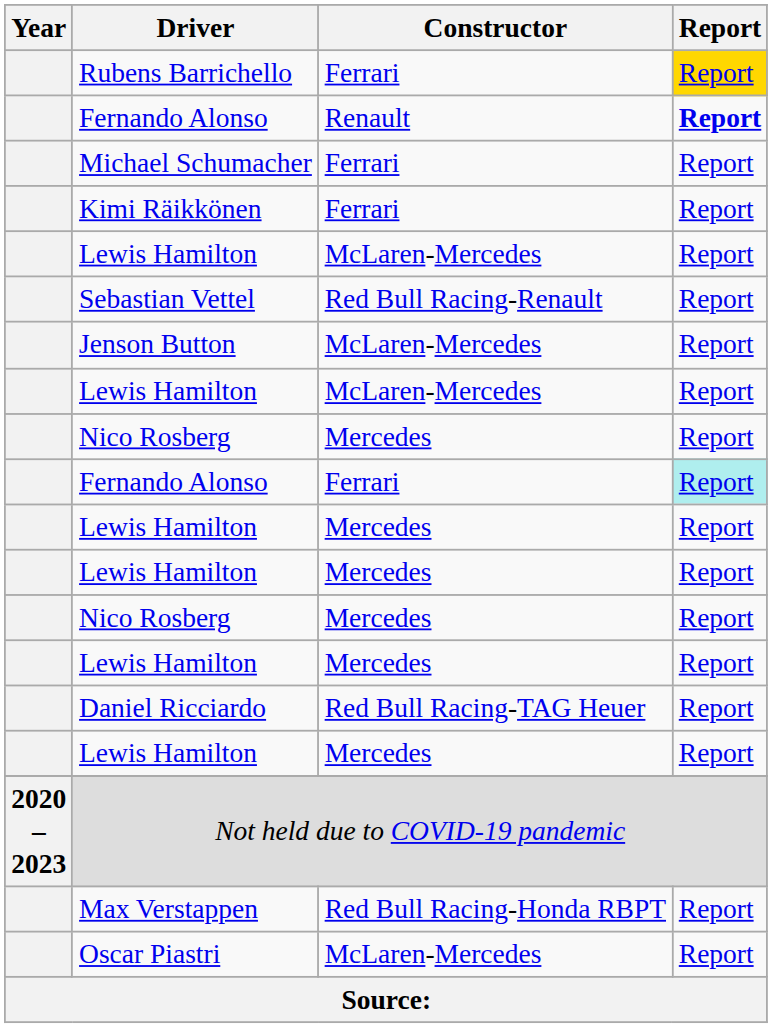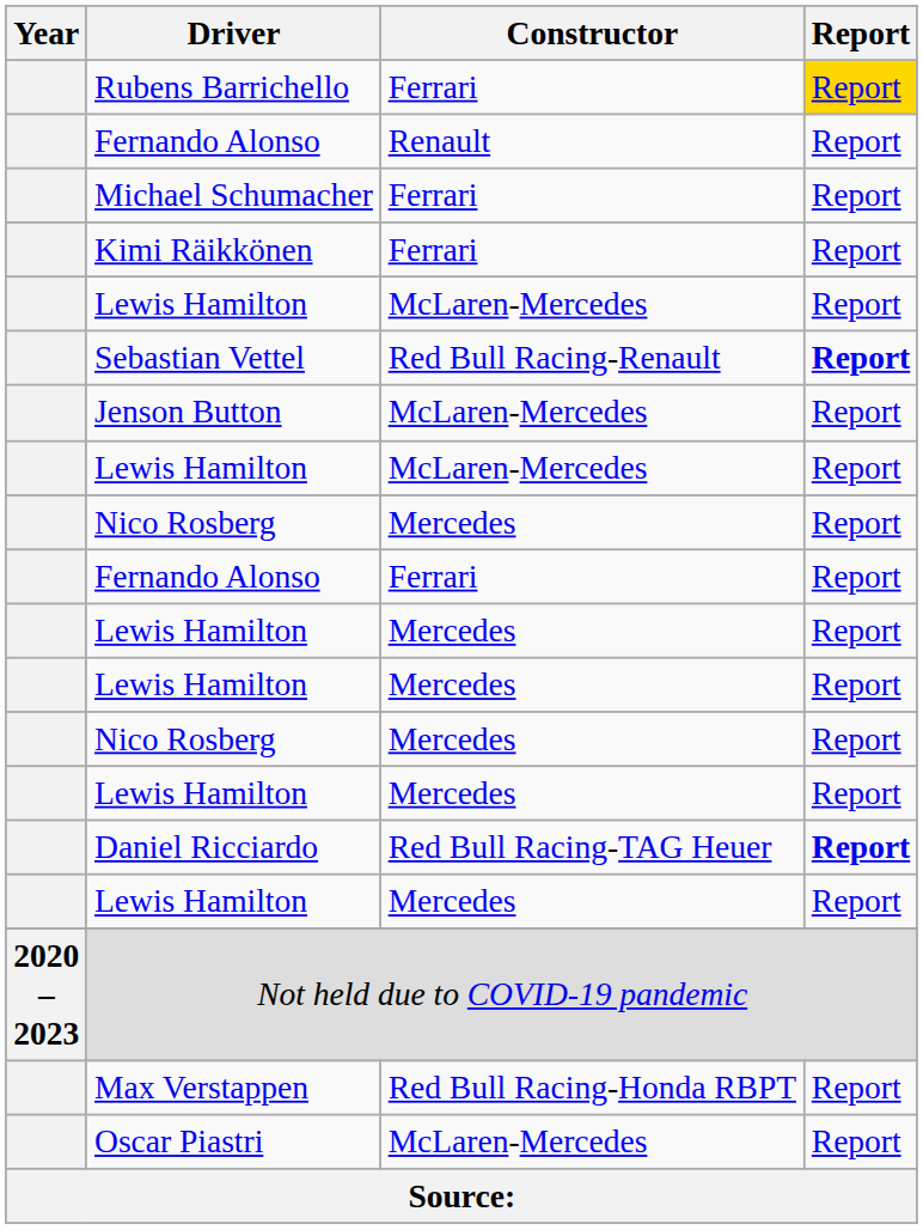Fernando Alonso / Renault | Report: bold -> normal
Sebastian Vettel | Report: normal -> bold
Fernando Alonso / Ferrari | Report: paleturquoise background -> no background
Daniel Ricciardo | Report: normal -> bold
